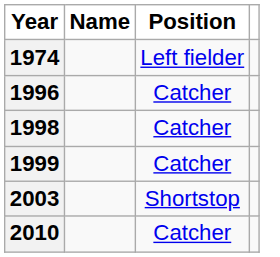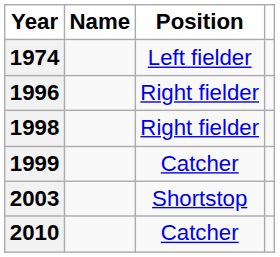1996 | Position: Catcher -> Right fielder
1998 | Position: Catcher -> Right fielder
